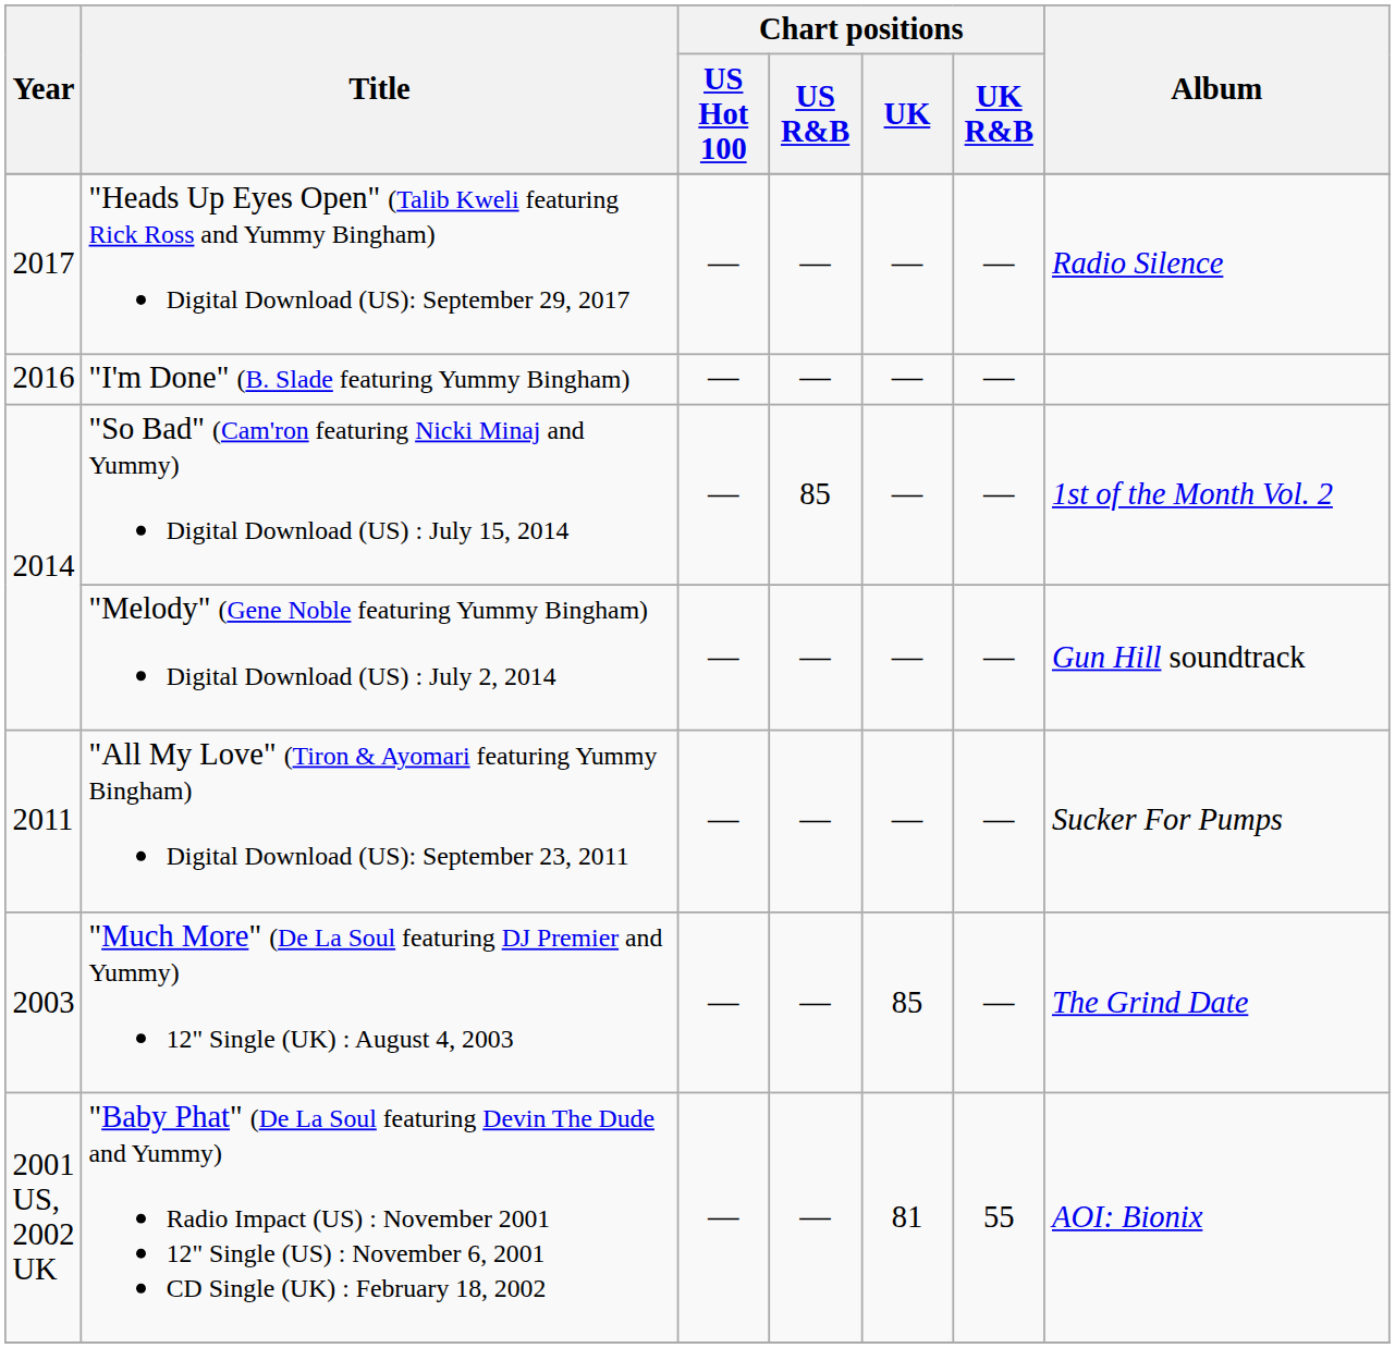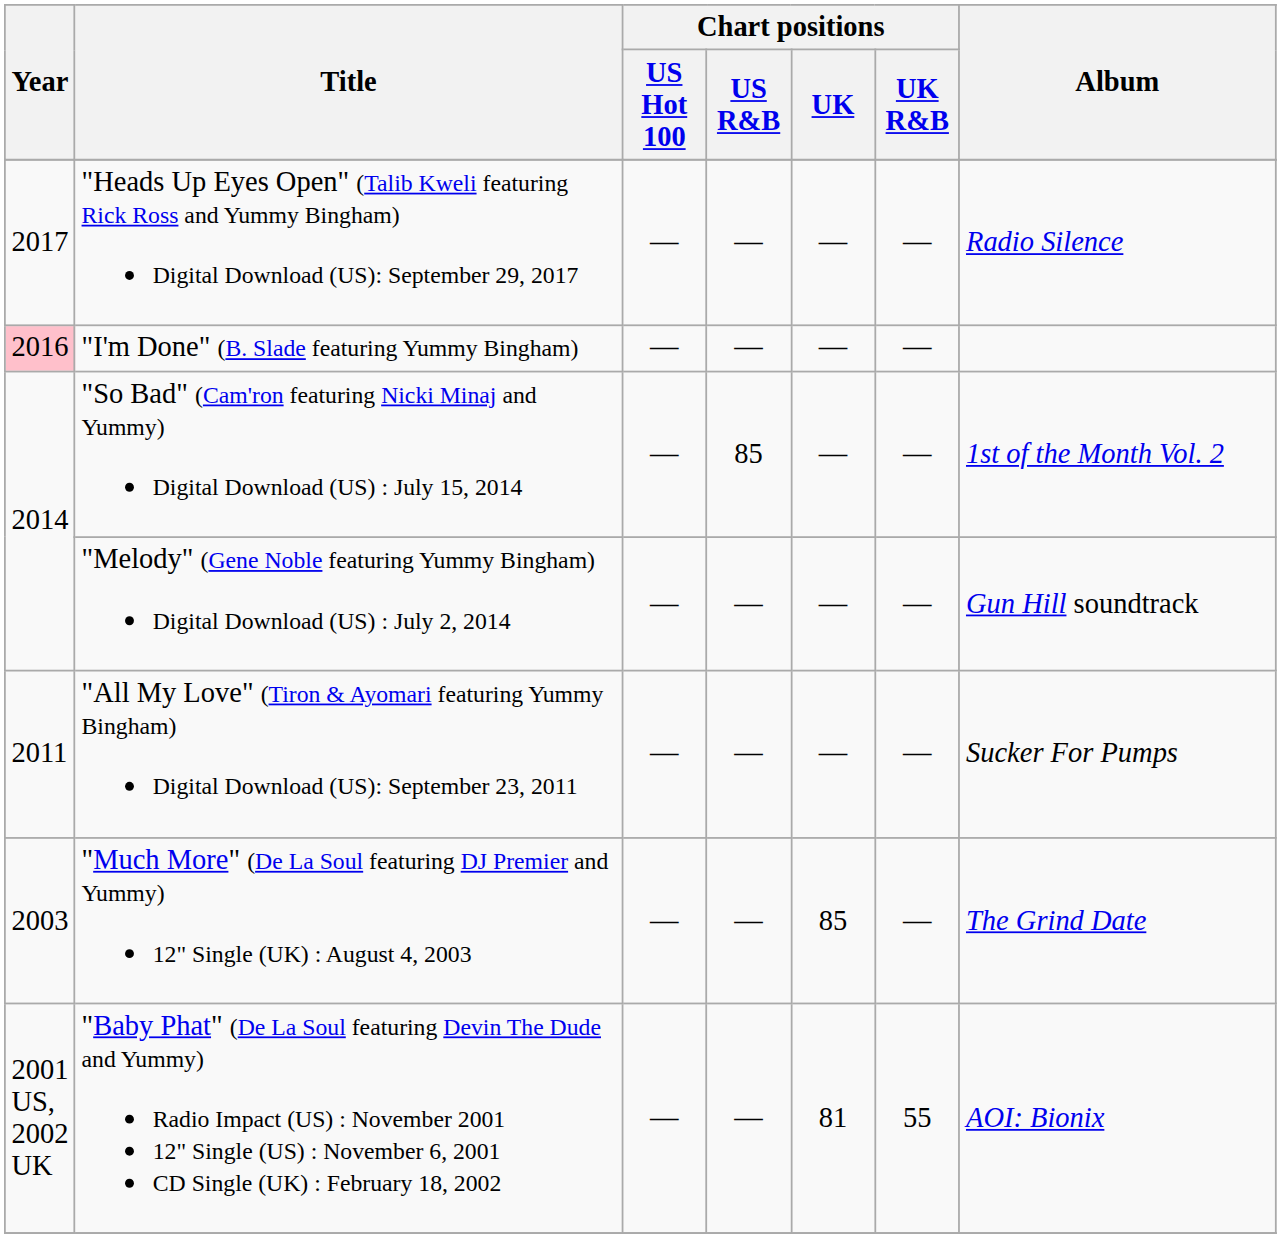"I'm Done" (B. Slade featuring Yummy Bingham) | Year: no background -> pink background
